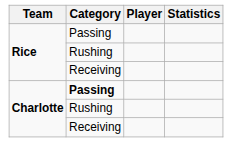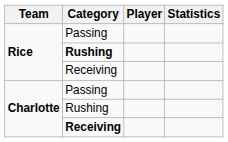Rice / Rushing | Category: normal -> bold
Charlotte / Passing | Category: bold -> normal
Charlotte / Receiving | Category: normal -> bold
